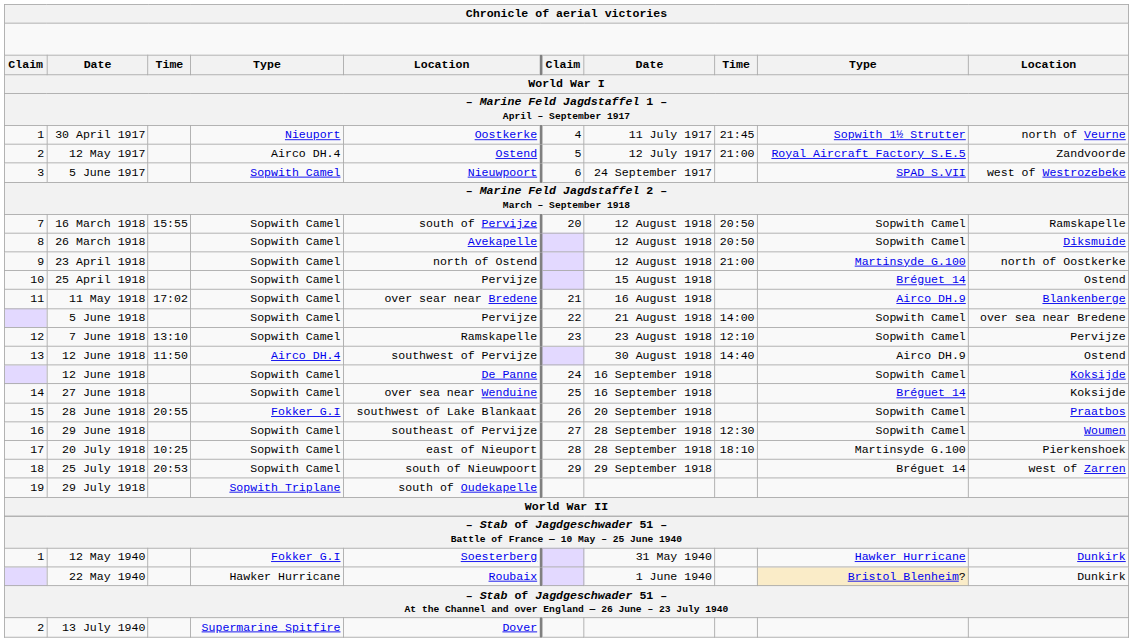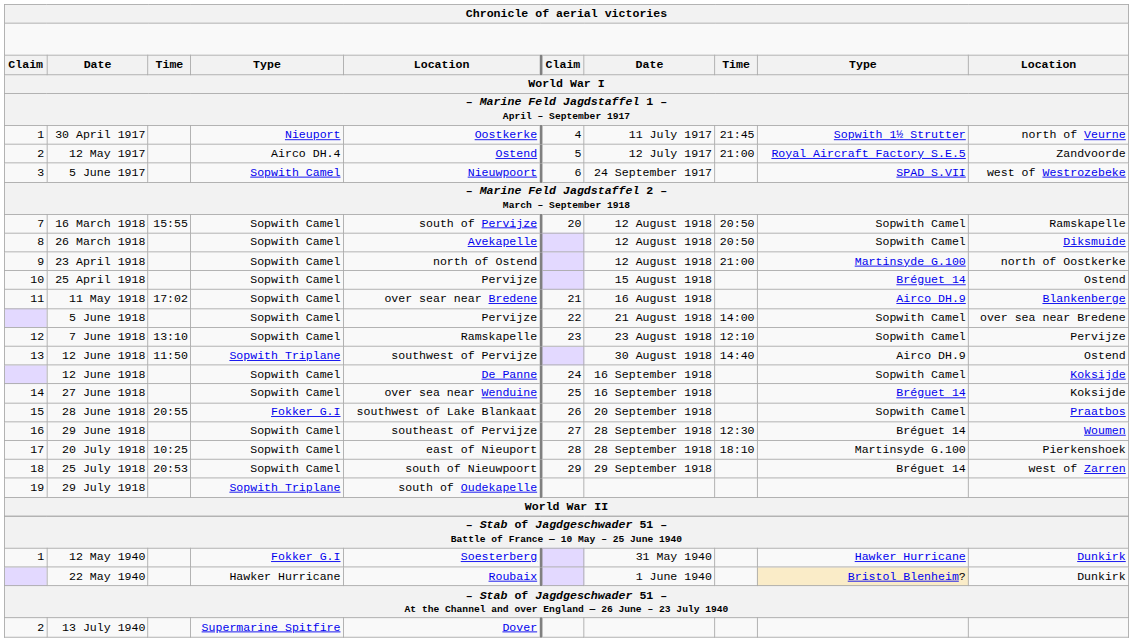13 / 12 June 1918 | column 4: Airco DH.4 -> Sopwith Triplane
29 June 1918 | column 9: Sopwith Camel -> Bréguet 14
